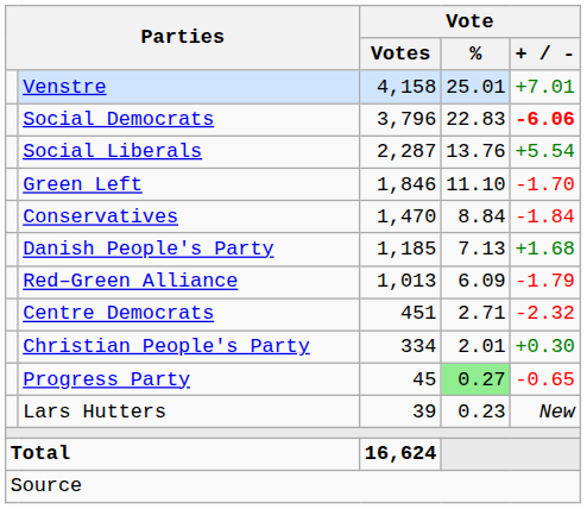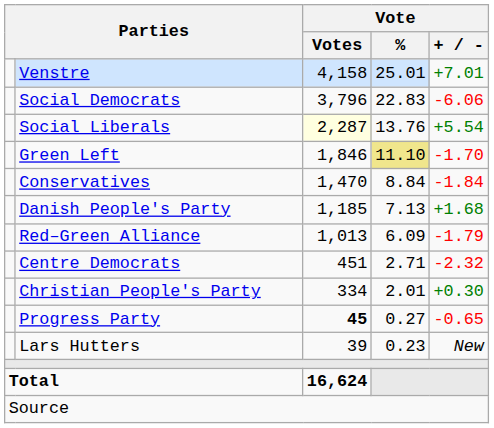Social Democrats | Vote / + / -: bold -> normal
Social Liberals | Vote / Votes: no background -> lightyellow background
Green Left | Vote / %: no background -> khaki background
Progress Party | Vote / Votes: normal -> bold
Progress Party | Vote / %: lightgreen background -> no background
